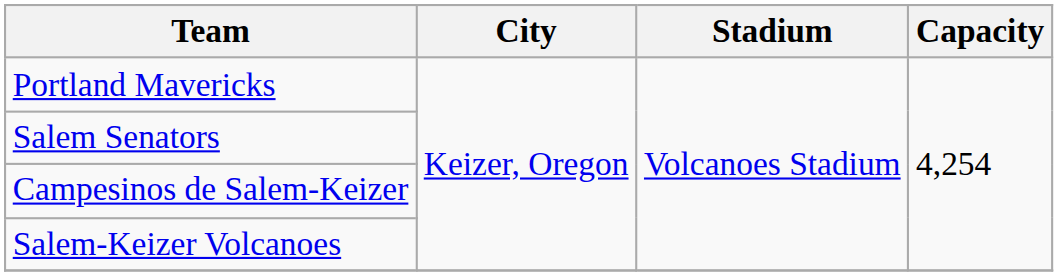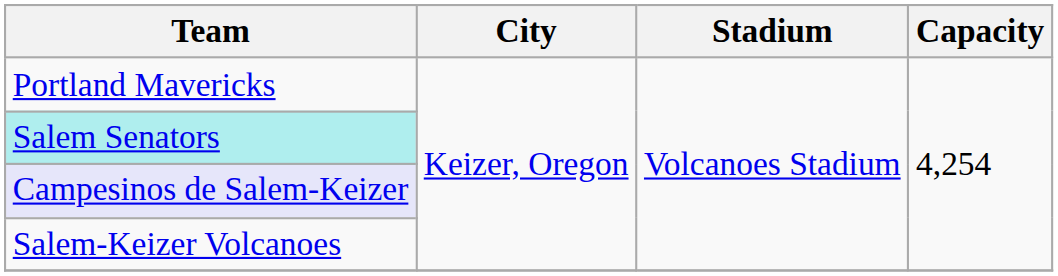Salem Senators | Team: no background -> paleturquoise background
Campesinos de Salem-Keizer | Team: no background -> lavender background
